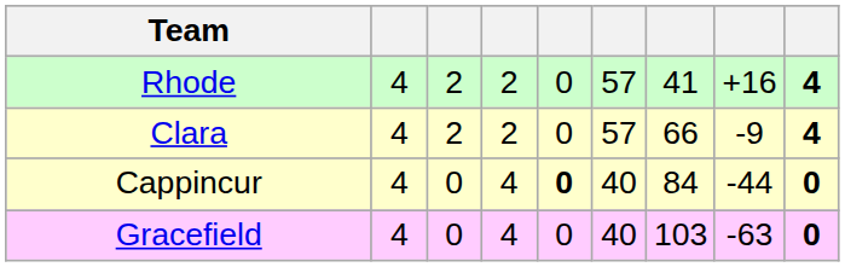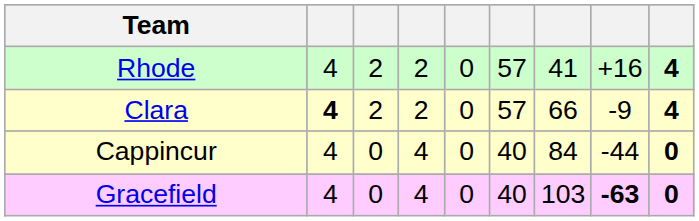Clara | column 2: normal -> bold
Cappincur | column 5: bold -> normal
Gracefield | column 8: normal -> bold
